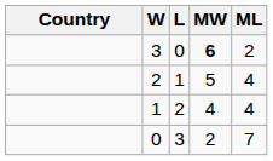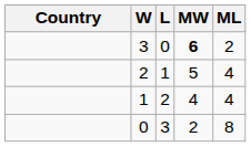row 5 | ML: 7 -> 8
